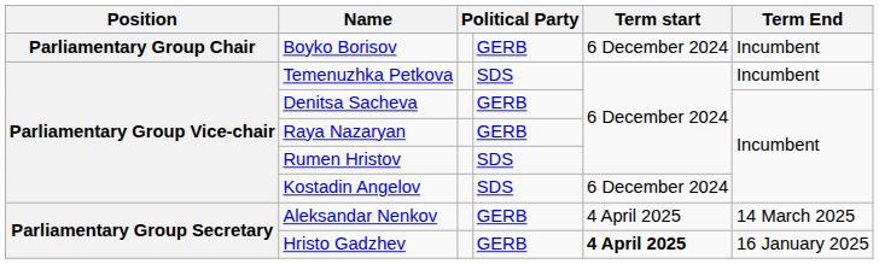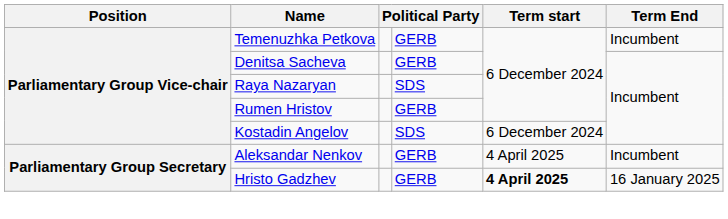- row: Parliamentary Group Chair | Boyko Borisov | GERB | 6 December 2024 | Incumbent
Temenuzhka Petkova | column 4: SDS -> GERB
Raya Nazaryan | column 4: GERB -> SDS
Rumen Hristov | column 4: SDS -> GERB
Aleksandar Nenkov | Term End: 14 March 2025 -> Incumbent
